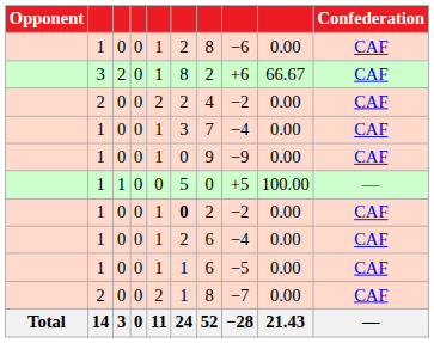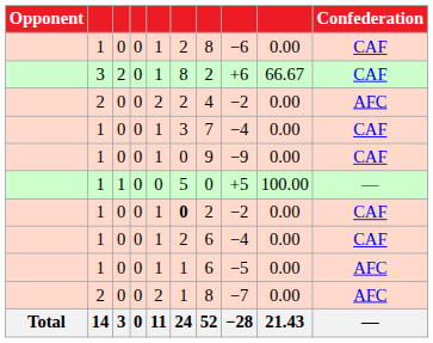row 4 | Confederation: CAF -> AFC
row 10 | Confederation: CAF -> AFC
row 11 | Confederation: CAF -> AFC
